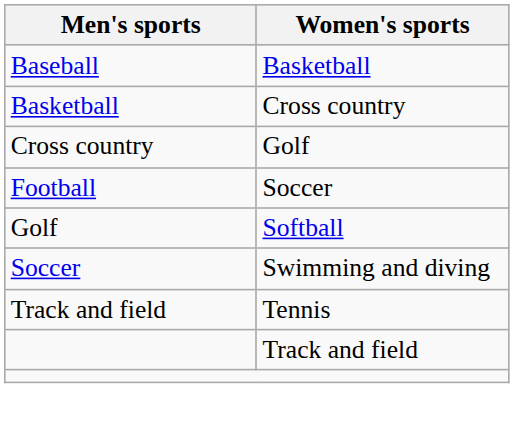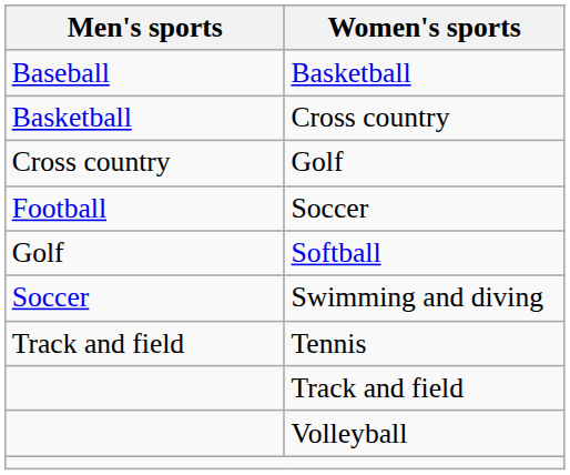+ row: Volleyball
